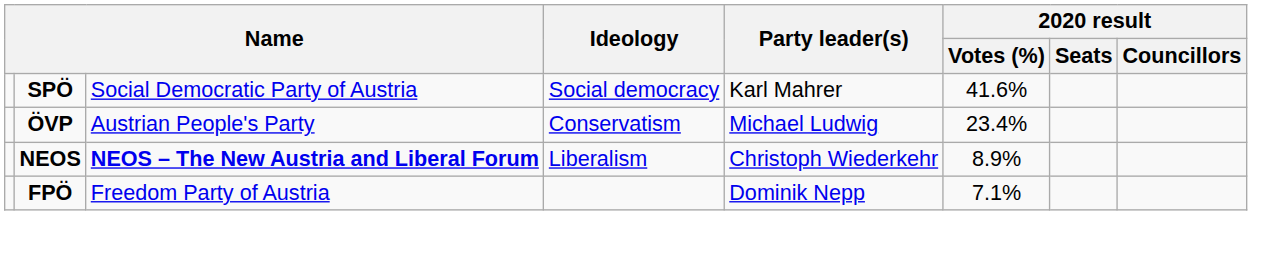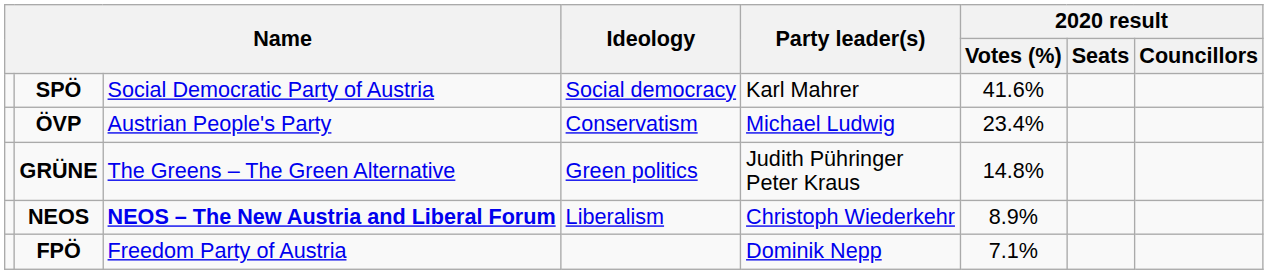+ row: GRÜNE | The Greens – The Green Alternative | Green politics | Judith Pühringer Peter Kraus | 14.8%
